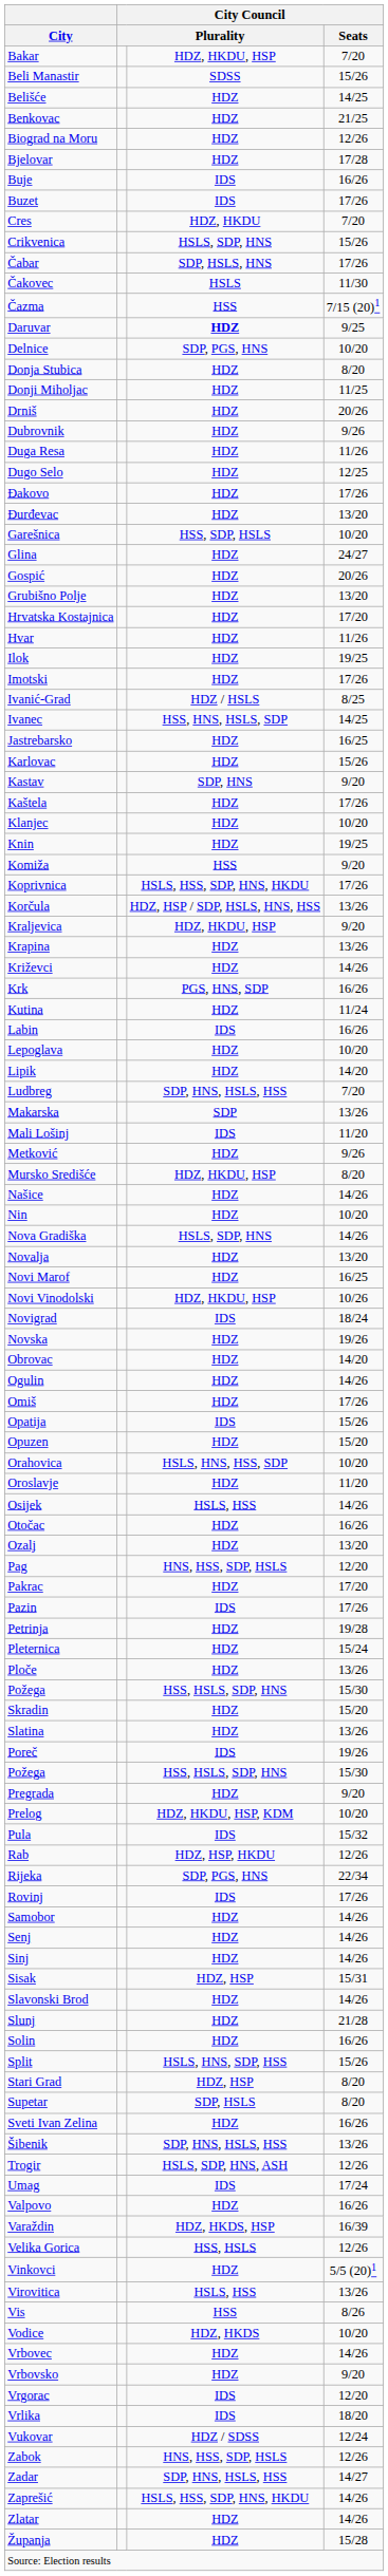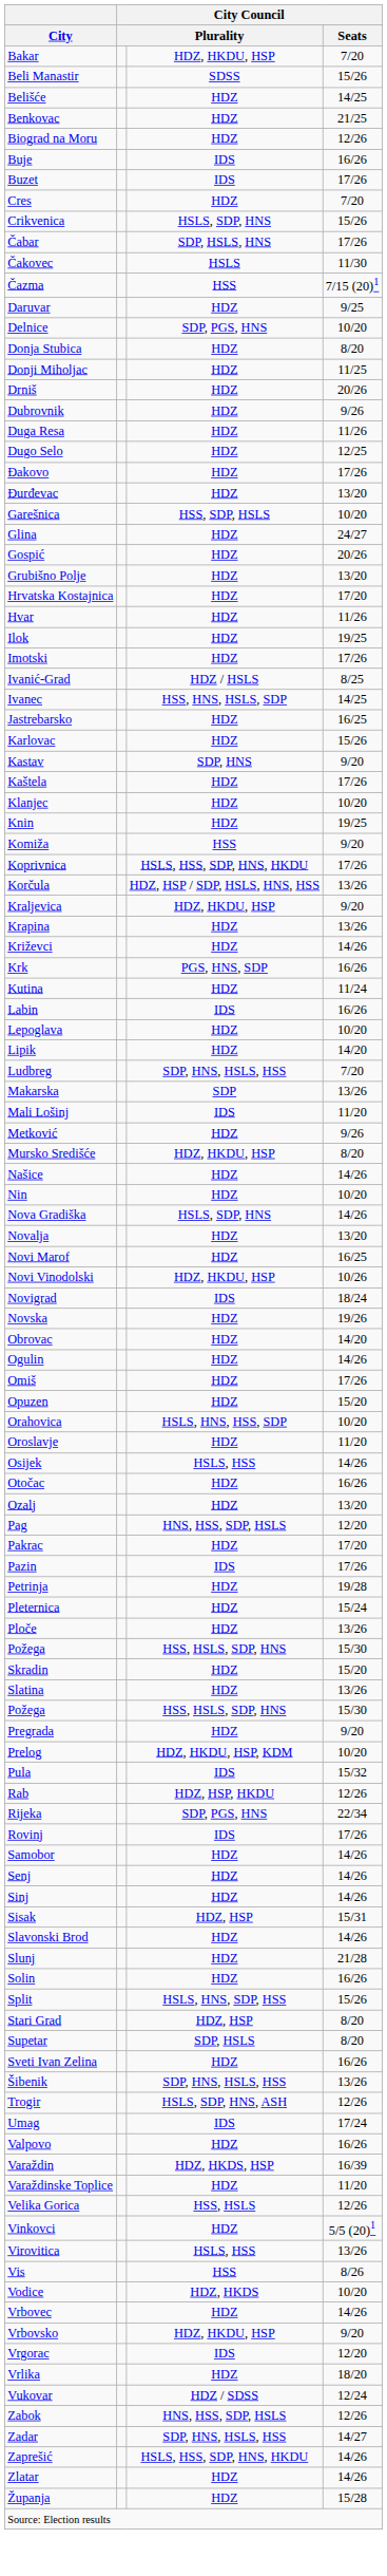- row: Bjelovar | HDZ | 17/28
Cres | column 3: HDZ, HKDU -> HDZ
Daruvar | column 3: bold -> normal
- row: Opatija | IDS | 15/26
- row: Poreč | IDS | 19/26
+ row: Varaždinske Toplice | HDZ | 11/20
Vrbovsko | column 3: HDZ -> HDZ, HKDU, HSP
Vrlika | column 3: IDS -> HDZ
